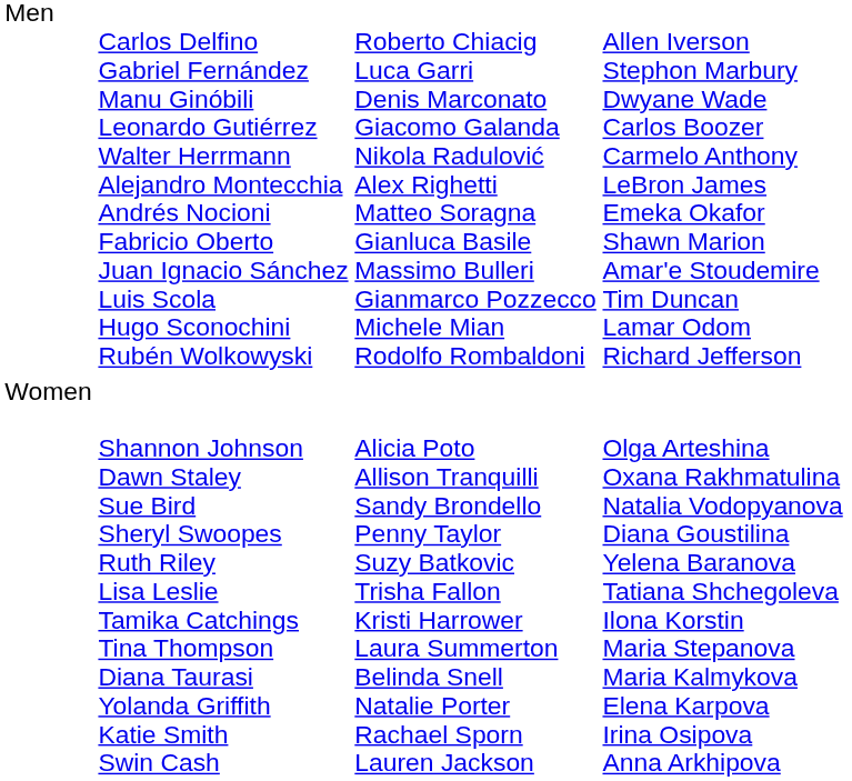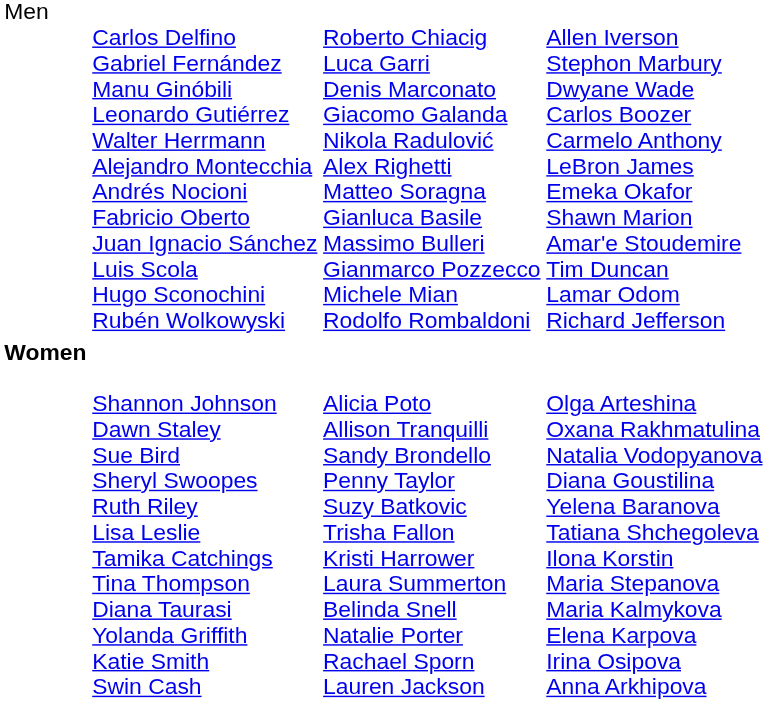Women | column 1: normal -> bold
